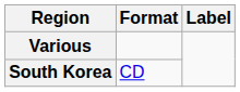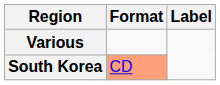South Korea | Format: no background -> lightsalmon background
